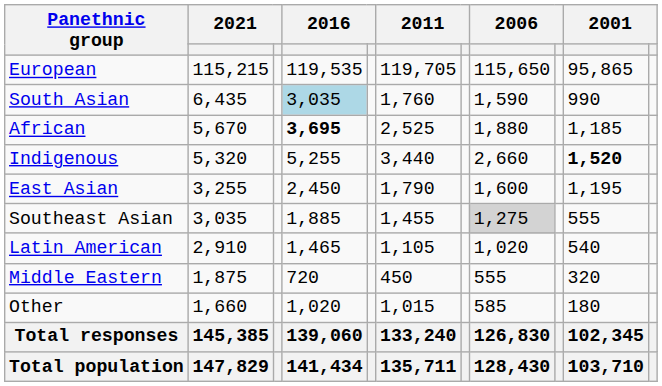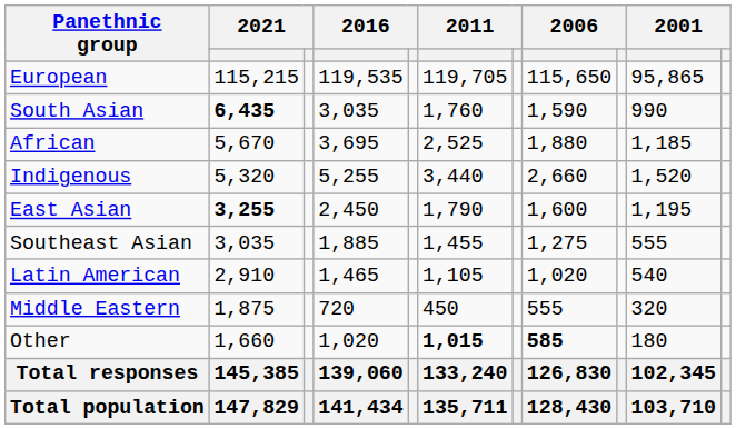South Asian | column 2: normal -> bold
South Asian | column 4: lightblue background -> no background
African | column 4: bold -> normal
Indigenous | column 10: bold -> normal
East Asian | column 2: normal -> bold
Southeast Asian | column 8: lightgrey background -> no background
Other | column 6: normal -> bold
Other | column 8: normal -> bold
